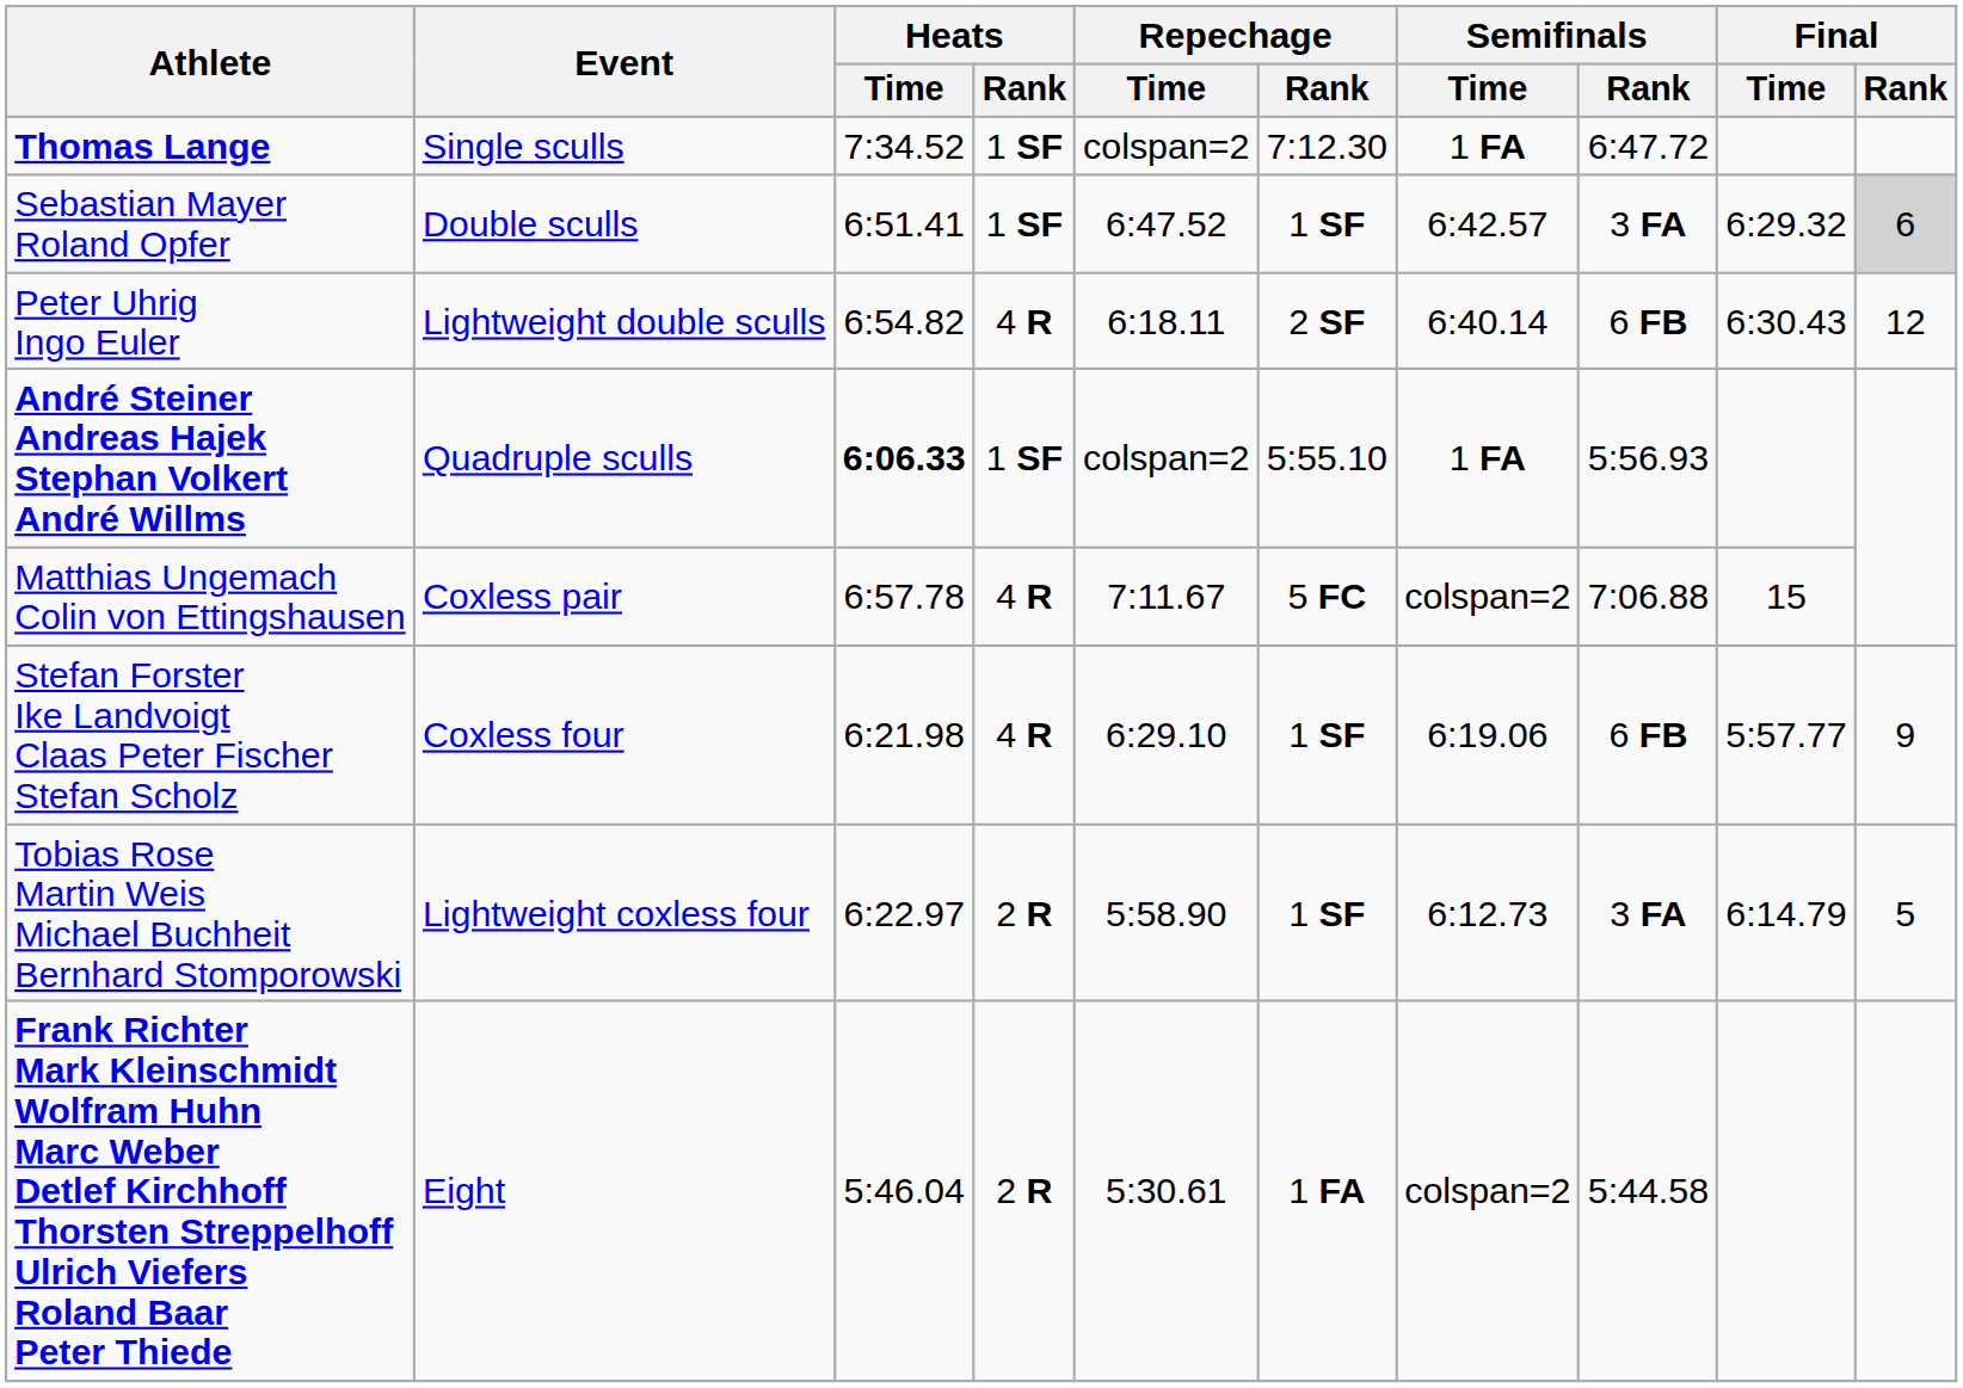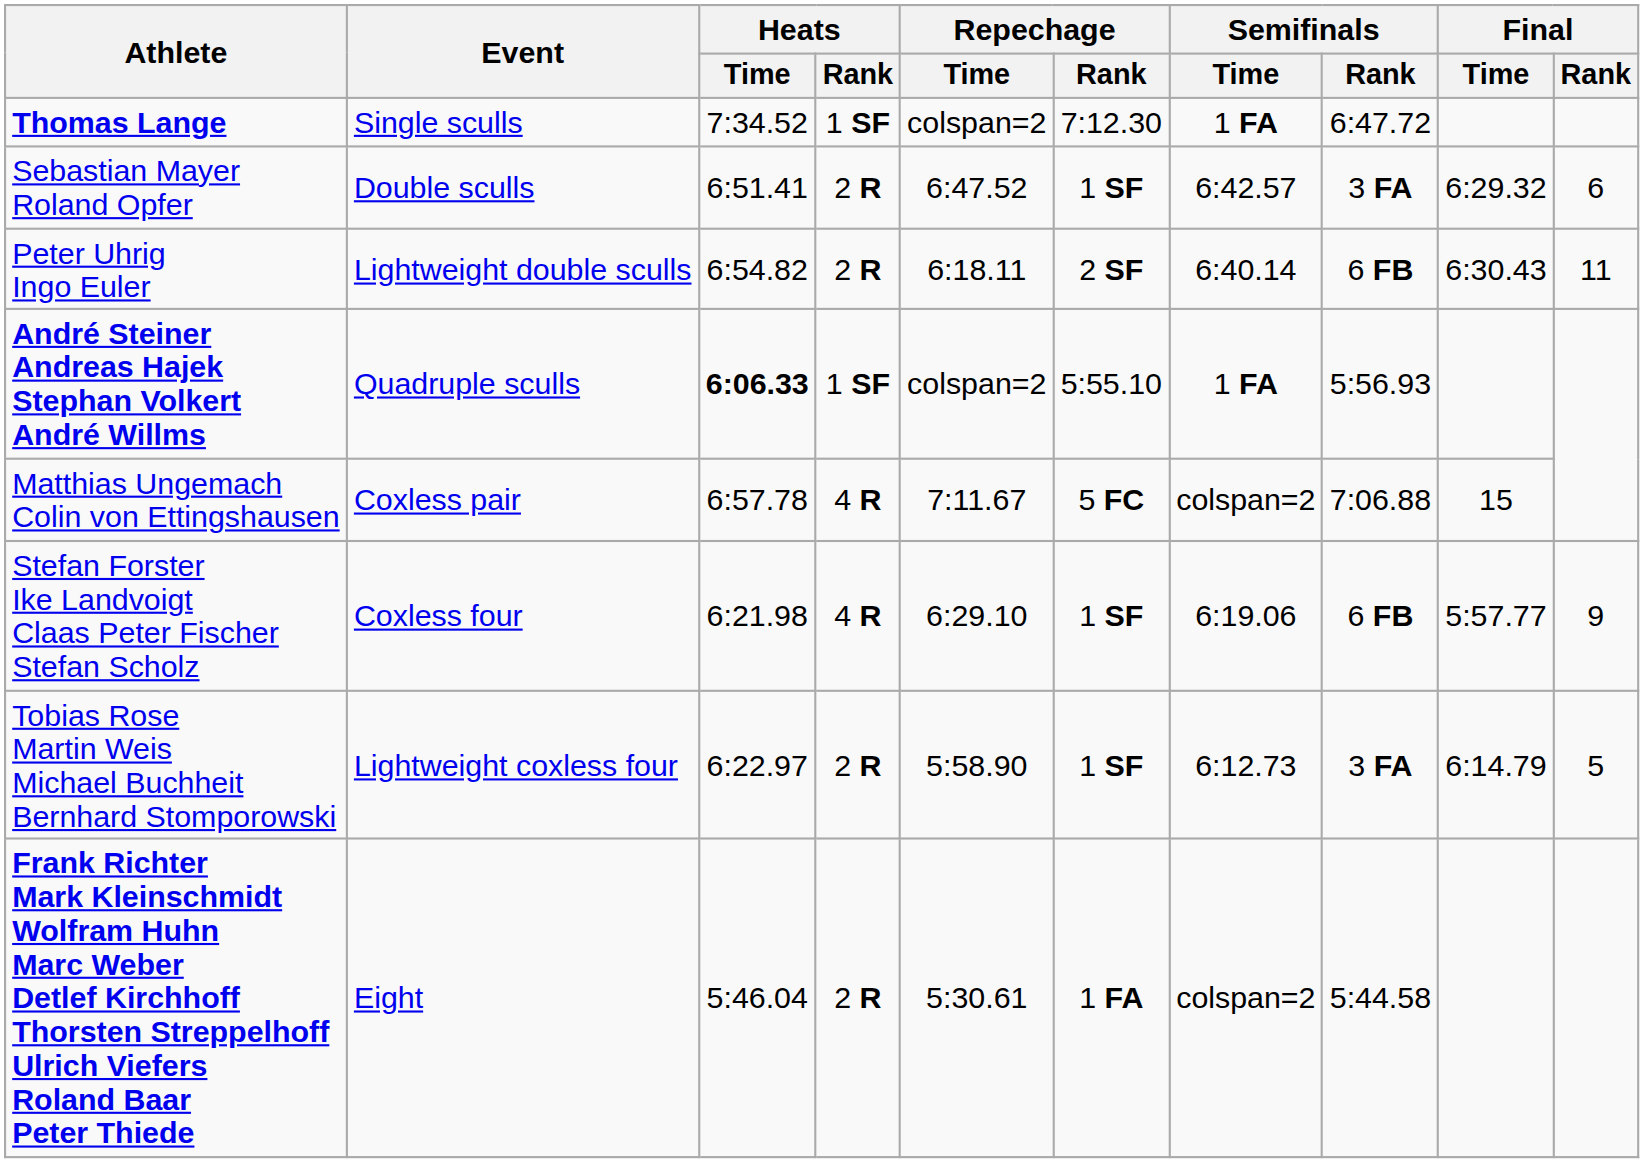Sebastian Mayer Roland Opfer | Heats / Rank: 1 SF -> 2 R
Sebastian Mayer Roland Opfer | Final / Rank: lightgrey background -> no background
Peter Uhrig Ingo Euler | Heats / Rank: 4 R -> 2 R
Peter Uhrig Ingo Euler | Final / Rank: 12 -> 11
